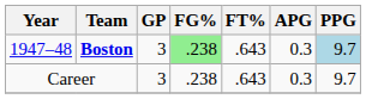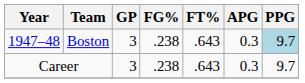1947–48 | Team: bold -> normal
1947–48 | FG%: lightgreen background -> no background
